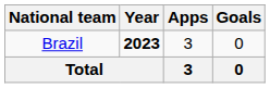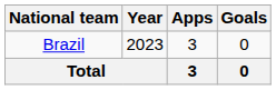Brazil | Year: bold -> normal
